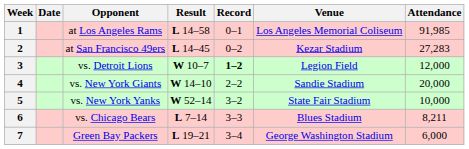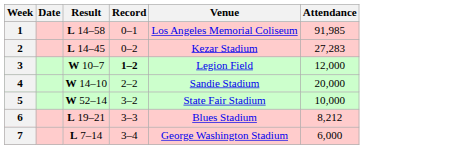- column: Opponent | at Los Angeles Rams | at San Francisco 49ers | vs. Detroit Lions | vs. New York Giants | vs. New York Yanks | vs. Chicago Bears | Green Bay Packers
6 | Result: L 7–14 -> L 19–21
6 | Attendance: 8,211 -> 8,212
7 | Result: L 19–21 -> L 7–14
